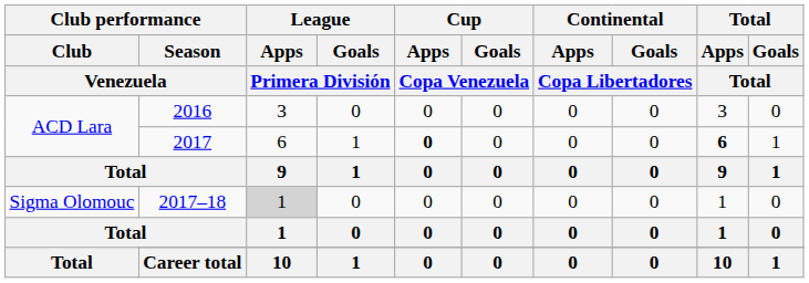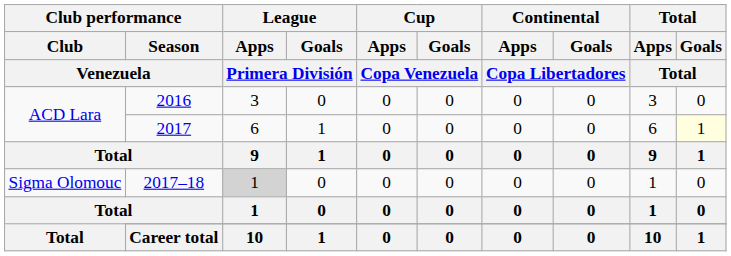2017 | Cup / Apps / Copa Venezuela: bold -> normal
2017 | Total / Apps / Total: bold -> normal
2017 | Total / Goals / Total: no background -> lightyellow background
